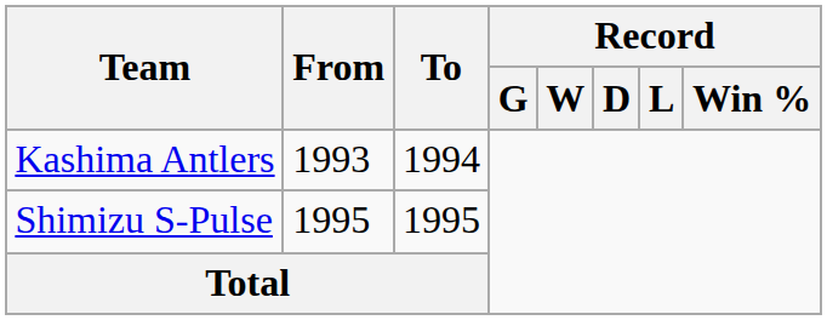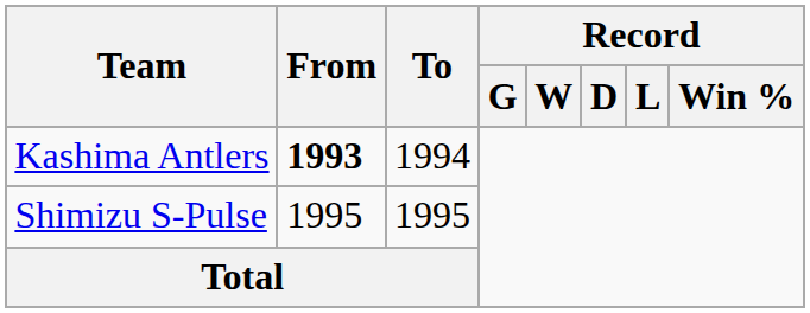Kashima Antlers | From: normal -> bold
